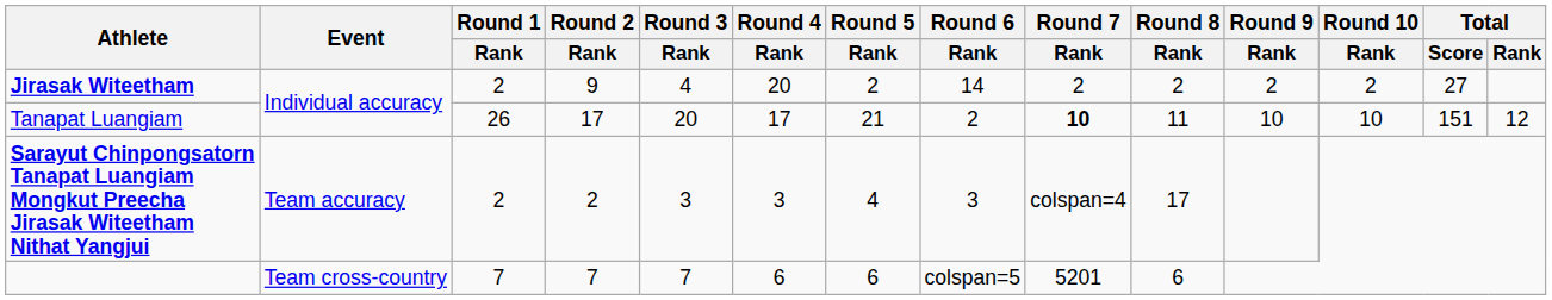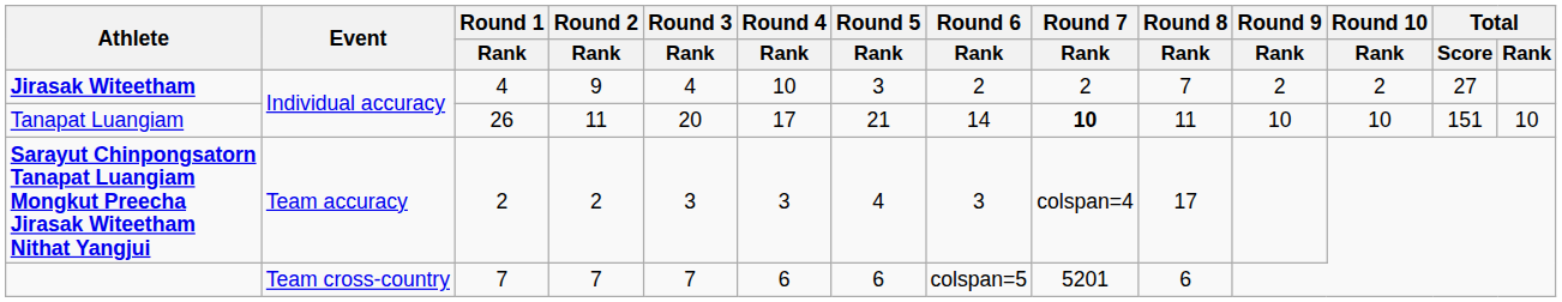Jirasak Witeetham | Round 1 / Rank: 2 -> 4
Jirasak Witeetham | Round 4 / Rank: 20 -> 10
Jirasak Witeetham | Round 5 / Rank: 2 -> 3
Jirasak Witeetham | Round 6 / Rank: 14 -> 2
Jirasak Witeetham | Round 8 / Rank: 2 -> 7
Tanapat Luangiam | Round 2 / Rank: 17 -> 11
Tanapat Luangiam | Round 6 / Rank: 2 -> 14
Tanapat Luangiam | Total / Rank: 12 -> 10
